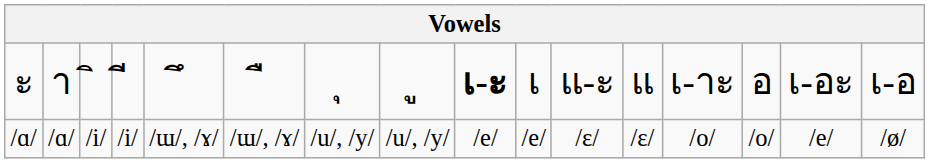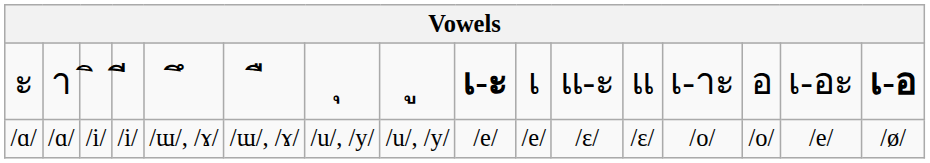ะ | column 16: normal -> bold
